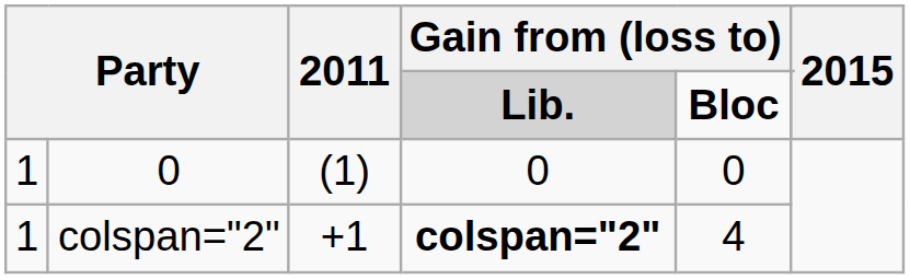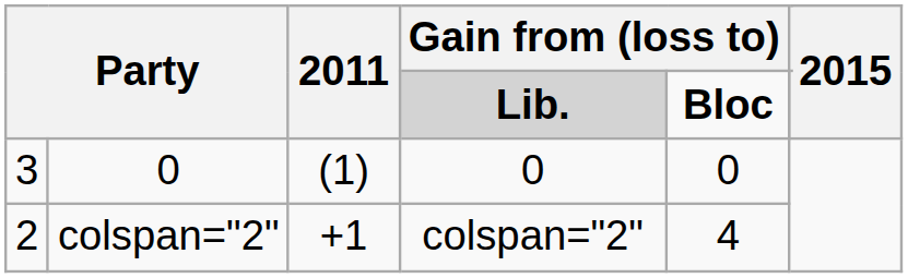row 3 | column 1: 1 -> 3
row 4 | column 1: 1 -> 2
row 4 | column 4: bold -> normal
